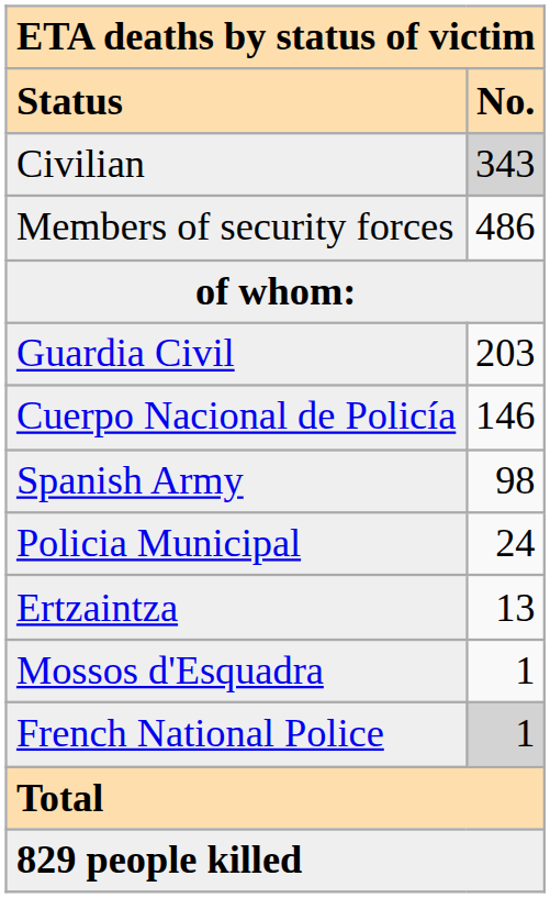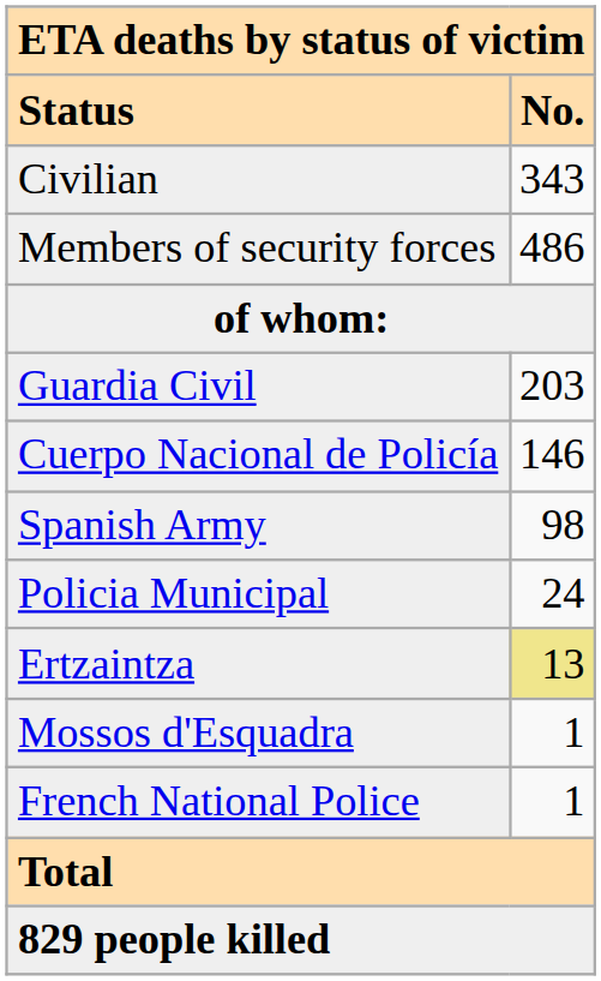Civilian | ETA deaths by status of victim / No.: lightgrey background -> no background
Ertzaintza | ETA deaths by status of victim / No.: no background -> khaki background
French National Police | ETA deaths by status of victim / No.: lightgrey background -> no background
